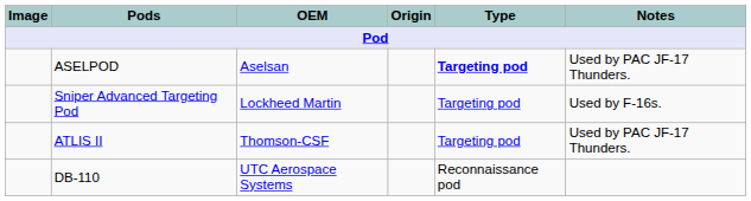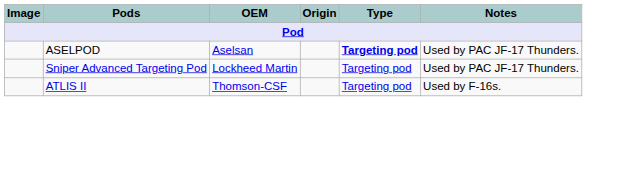Sniper Advanced Targeting Pod | Notes: Used by F-16s. -> Used by PAC JF-17 Thunders.
ATLIS II | Notes: Used by PAC JF-17 Thunders. -> Used by F-16s.
- row: DB-110 | UTC Aerospace Systems | Reconnaissance pod
